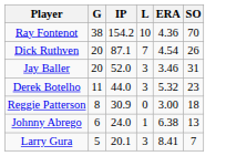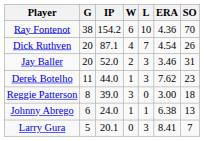+ column: W | 6 | 4 | 2 | 1 | 3 | 1 | 0
Derek Botelho | ERA: 5.32 -> 7.62
Reggie Patterson | IP: 30.9 -> 39.0
